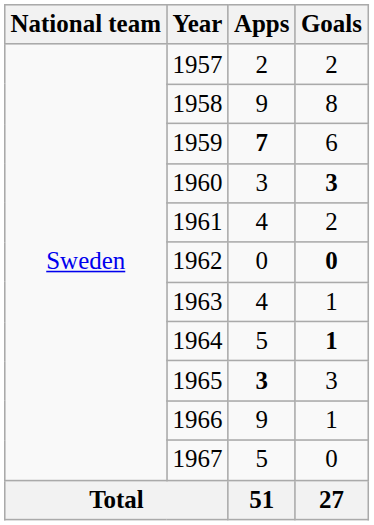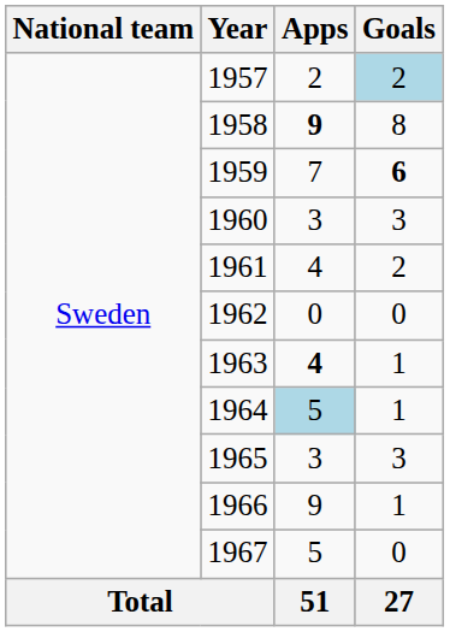1957 | Goals: no background -> lightblue background
1958 | Apps: normal -> bold
1959 | Apps: bold -> normal
1959 | Goals: normal -> bold
1960 | Goals: bold -> normal
1962 | Goals: bold -> normal
1963 | Apps: normal -> bold
1964 | Apps: no background -> lightblue background
1964 | Goals: bold -> normal
1965 | Apps: bold -> normal
